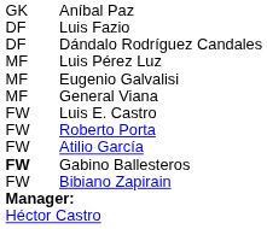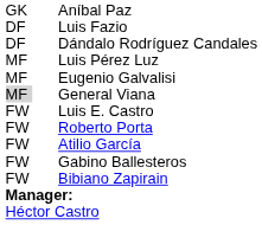General Viana | column 1: no background -> lightgrey background
Gabino Ballesteros | column 1: bold -> normal
